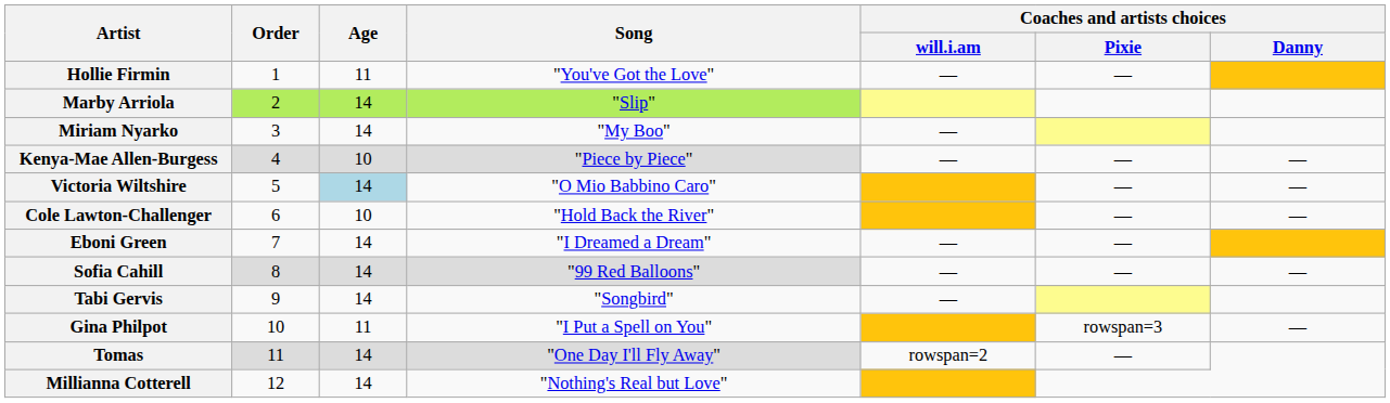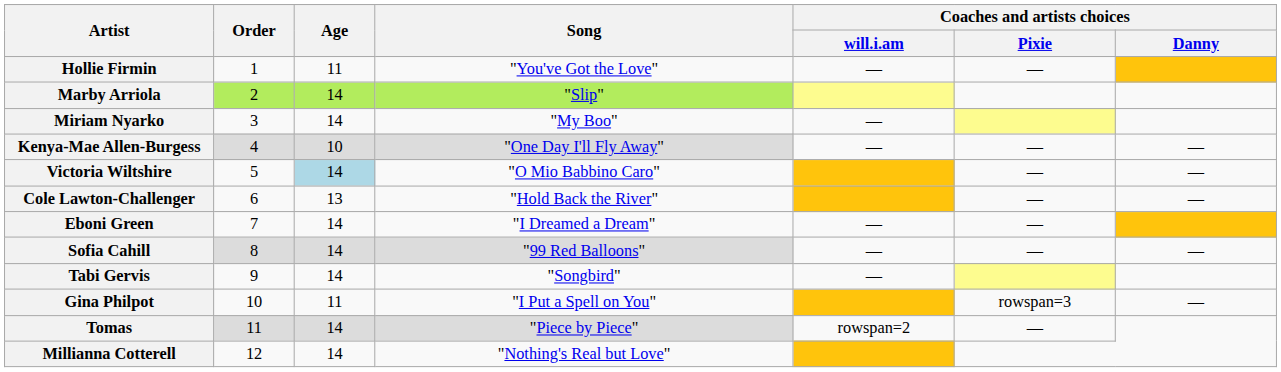Kenya-Mae Allen-Burgess | Song: "Piece by Piece" -> "One Day I'll Fly Away"
Cole Lawton-Challenger | Age: 10 -> 13
Tomas | Song: "One Day I'll Fly Away" -> "Piece by Piece"
